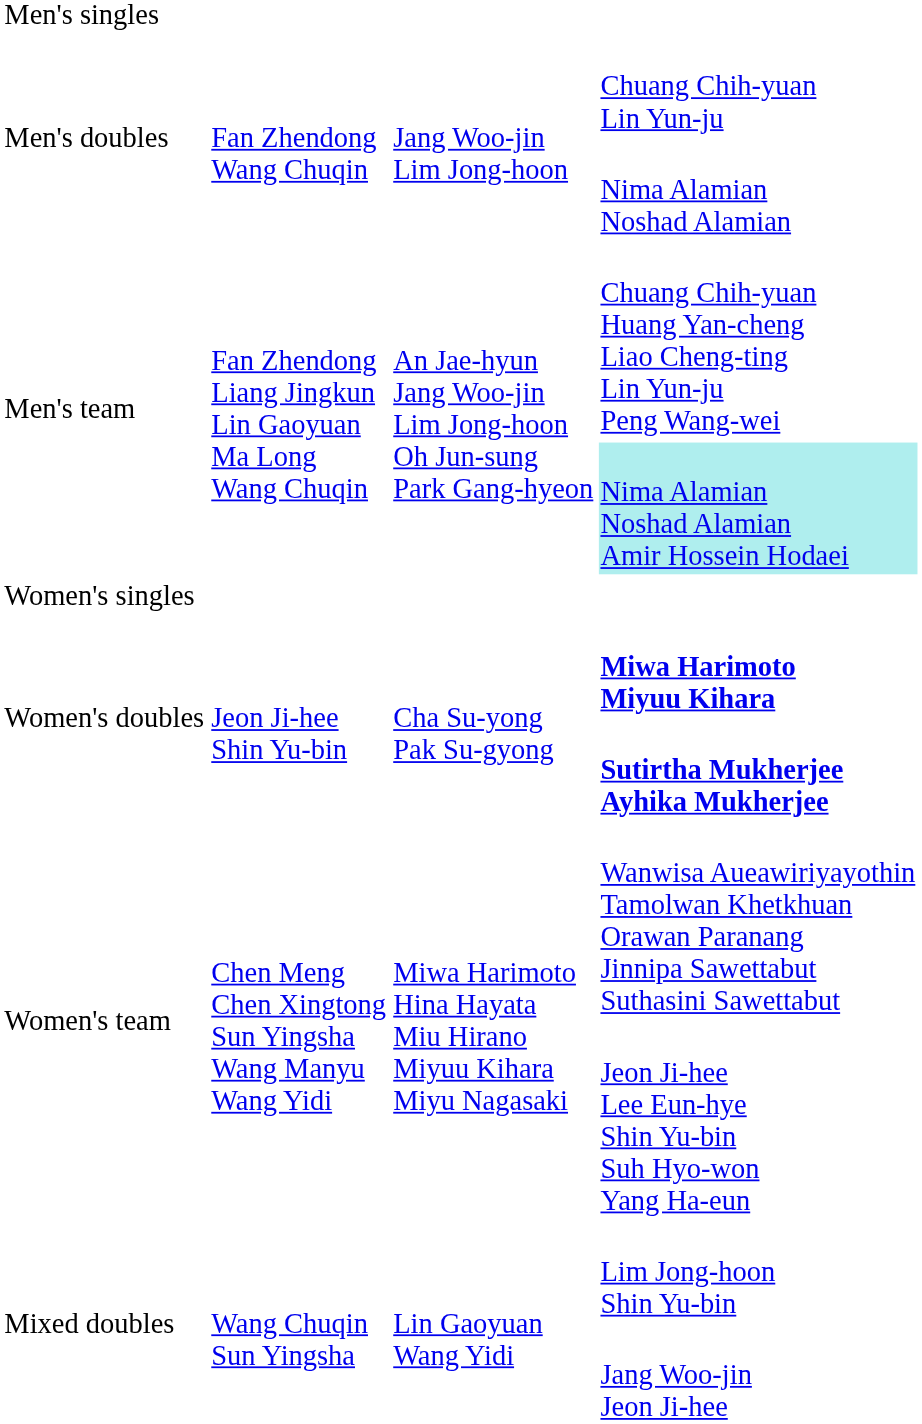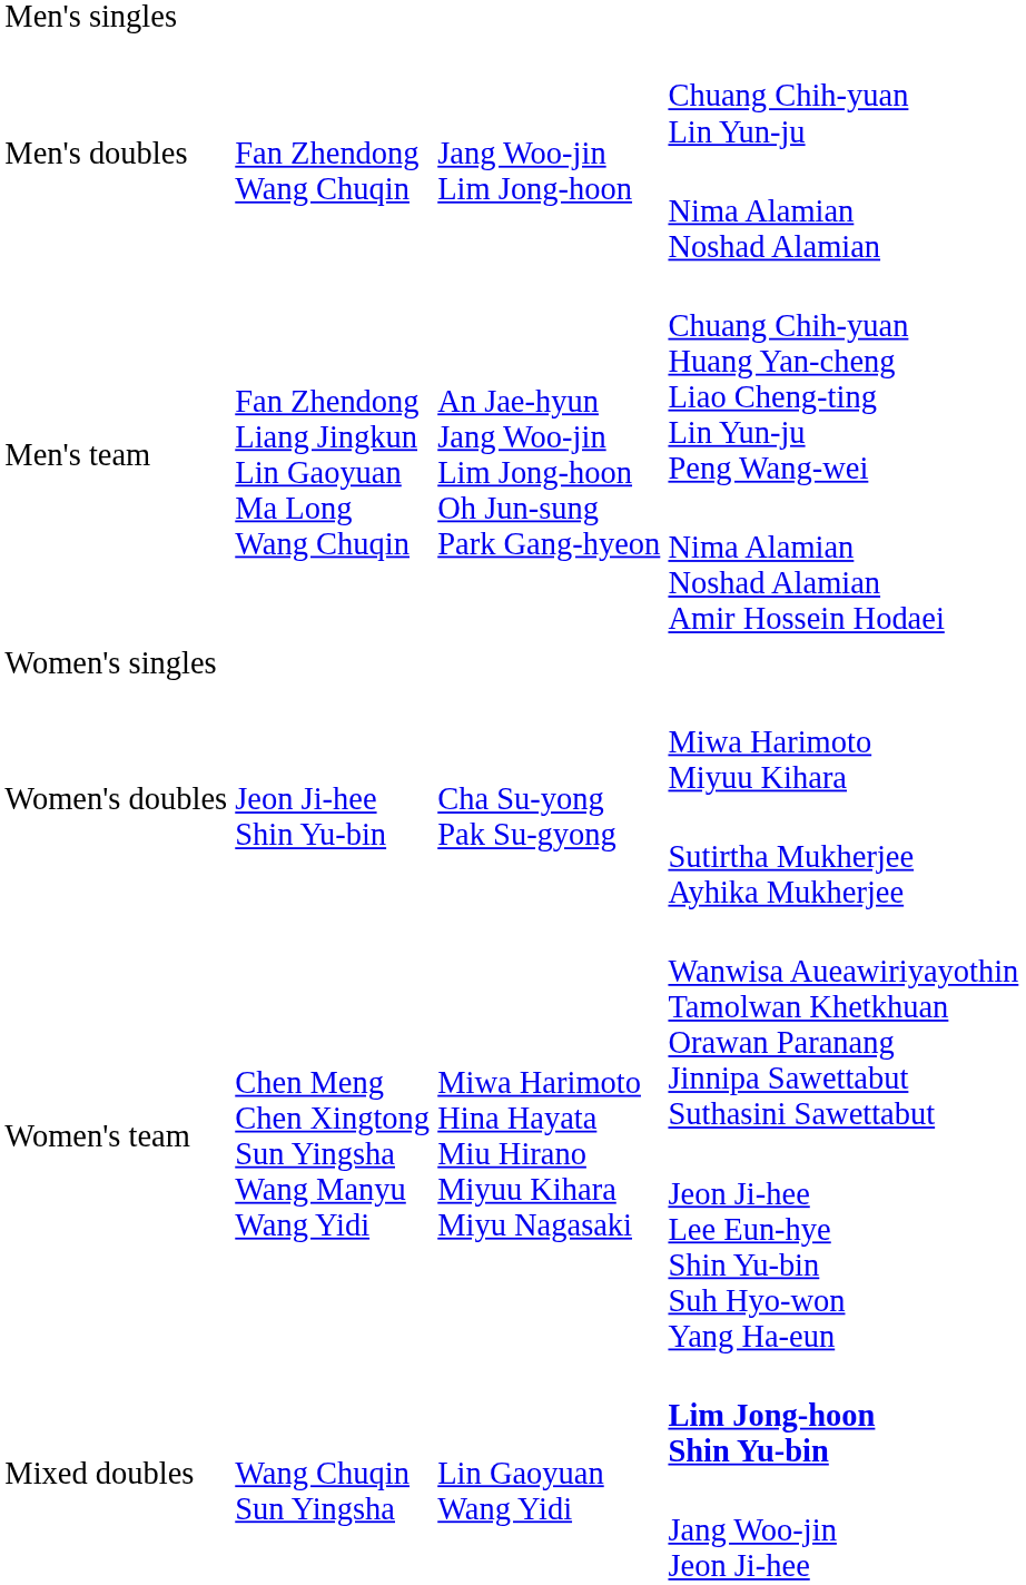Nima Alamian Noshad Alamian Amir Hossein Hodaei | column 4: paleturquoise background -> no background
Miwa Harimoto Miyuu Kihara | column 4: bold -> normal
Sutirtha Mukherjee Ayhika Mukherjee | column 4: bold -> normal
Lim Jong-hoon Shin Yu-bin | column 4: normal -> bold
